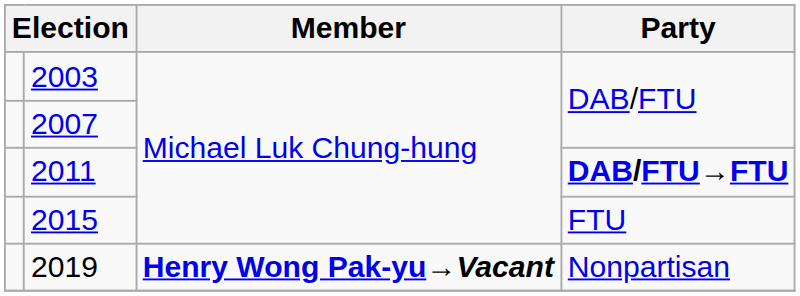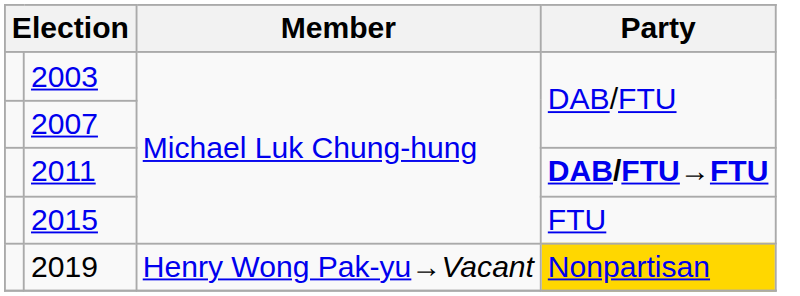2019 | Member: bold -> normal
2019 | Party: no background -> gold background
